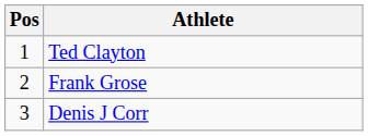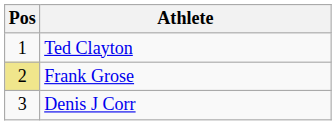Frank Grose | Pos: no background -> khaki background
